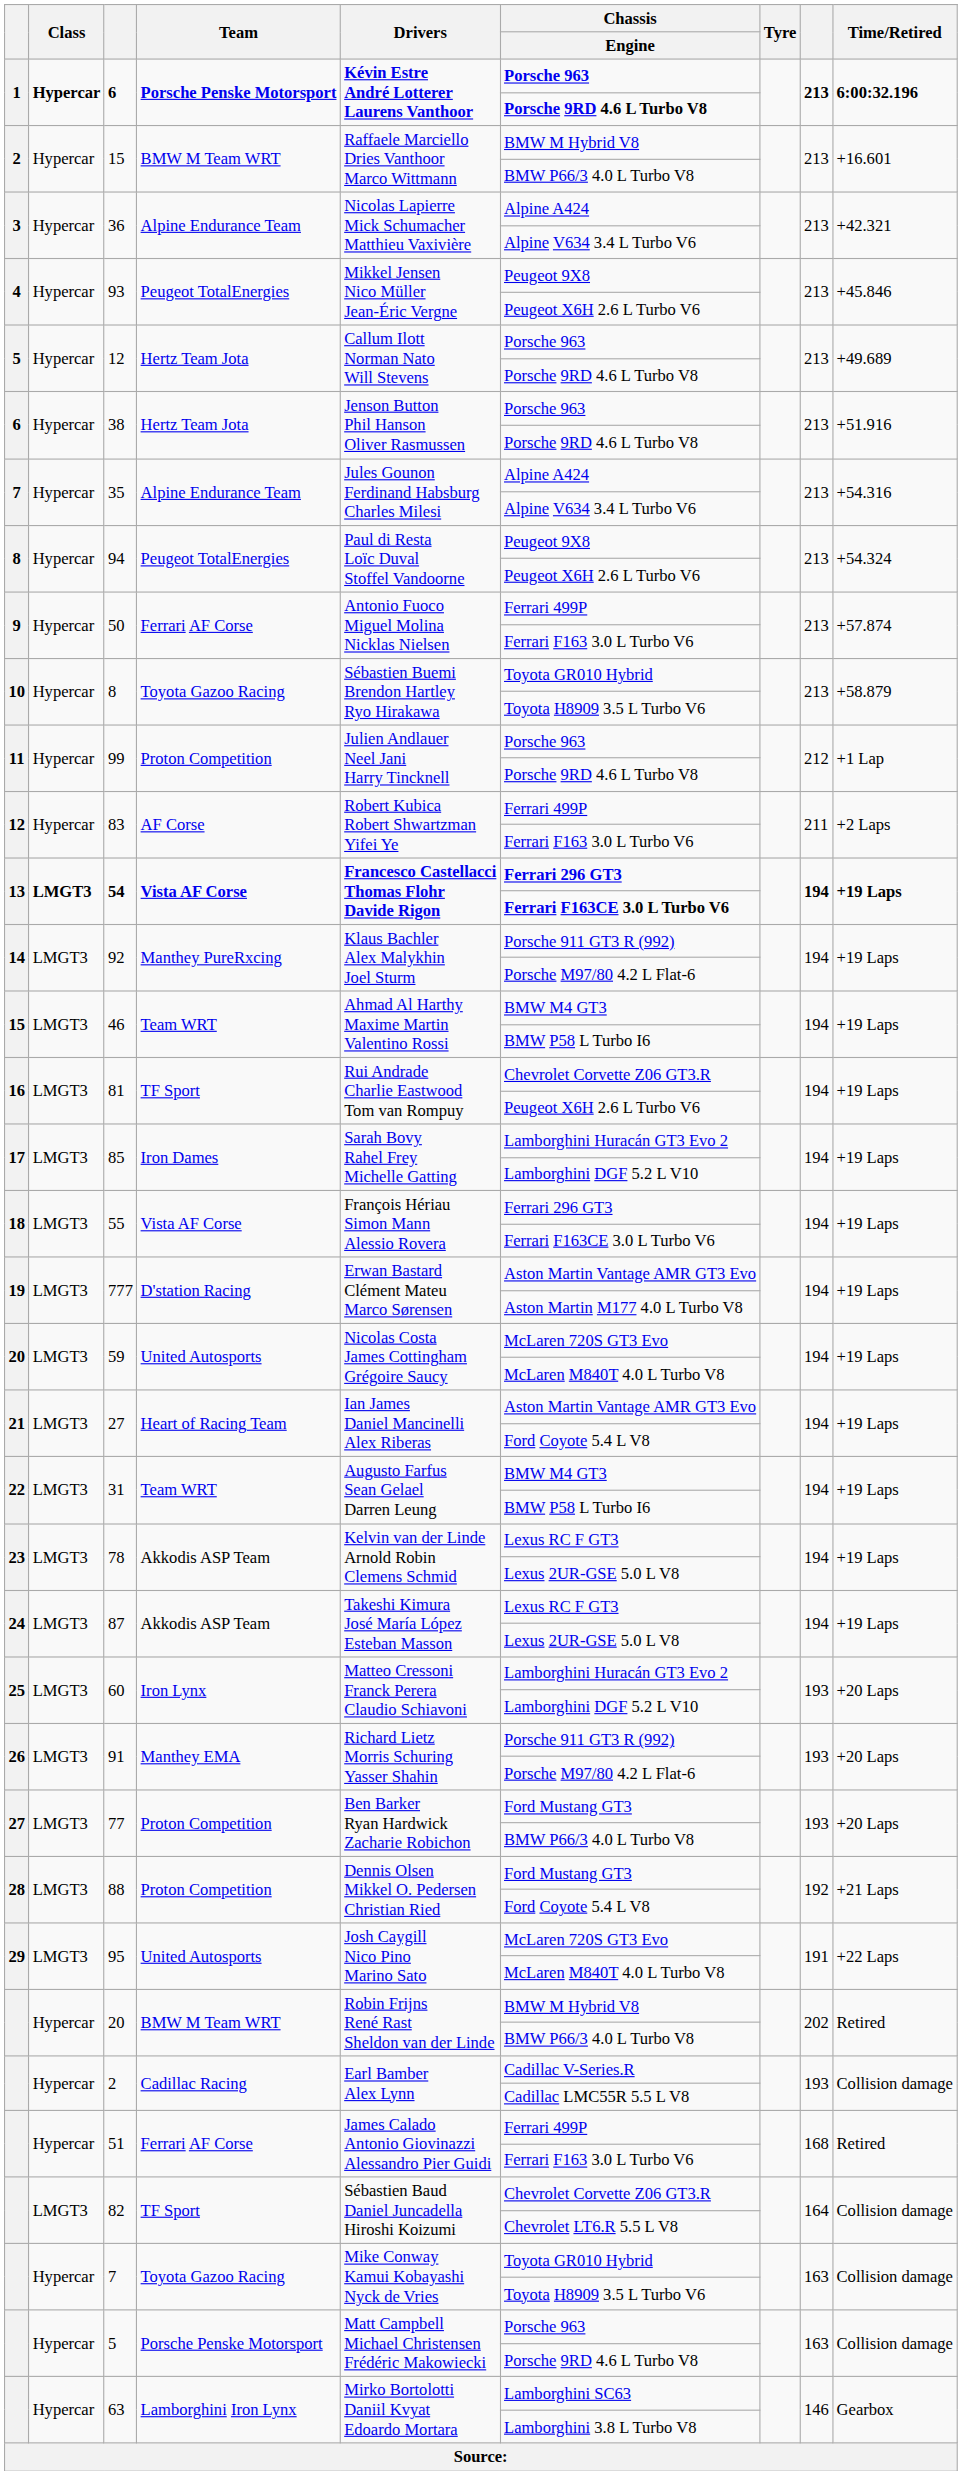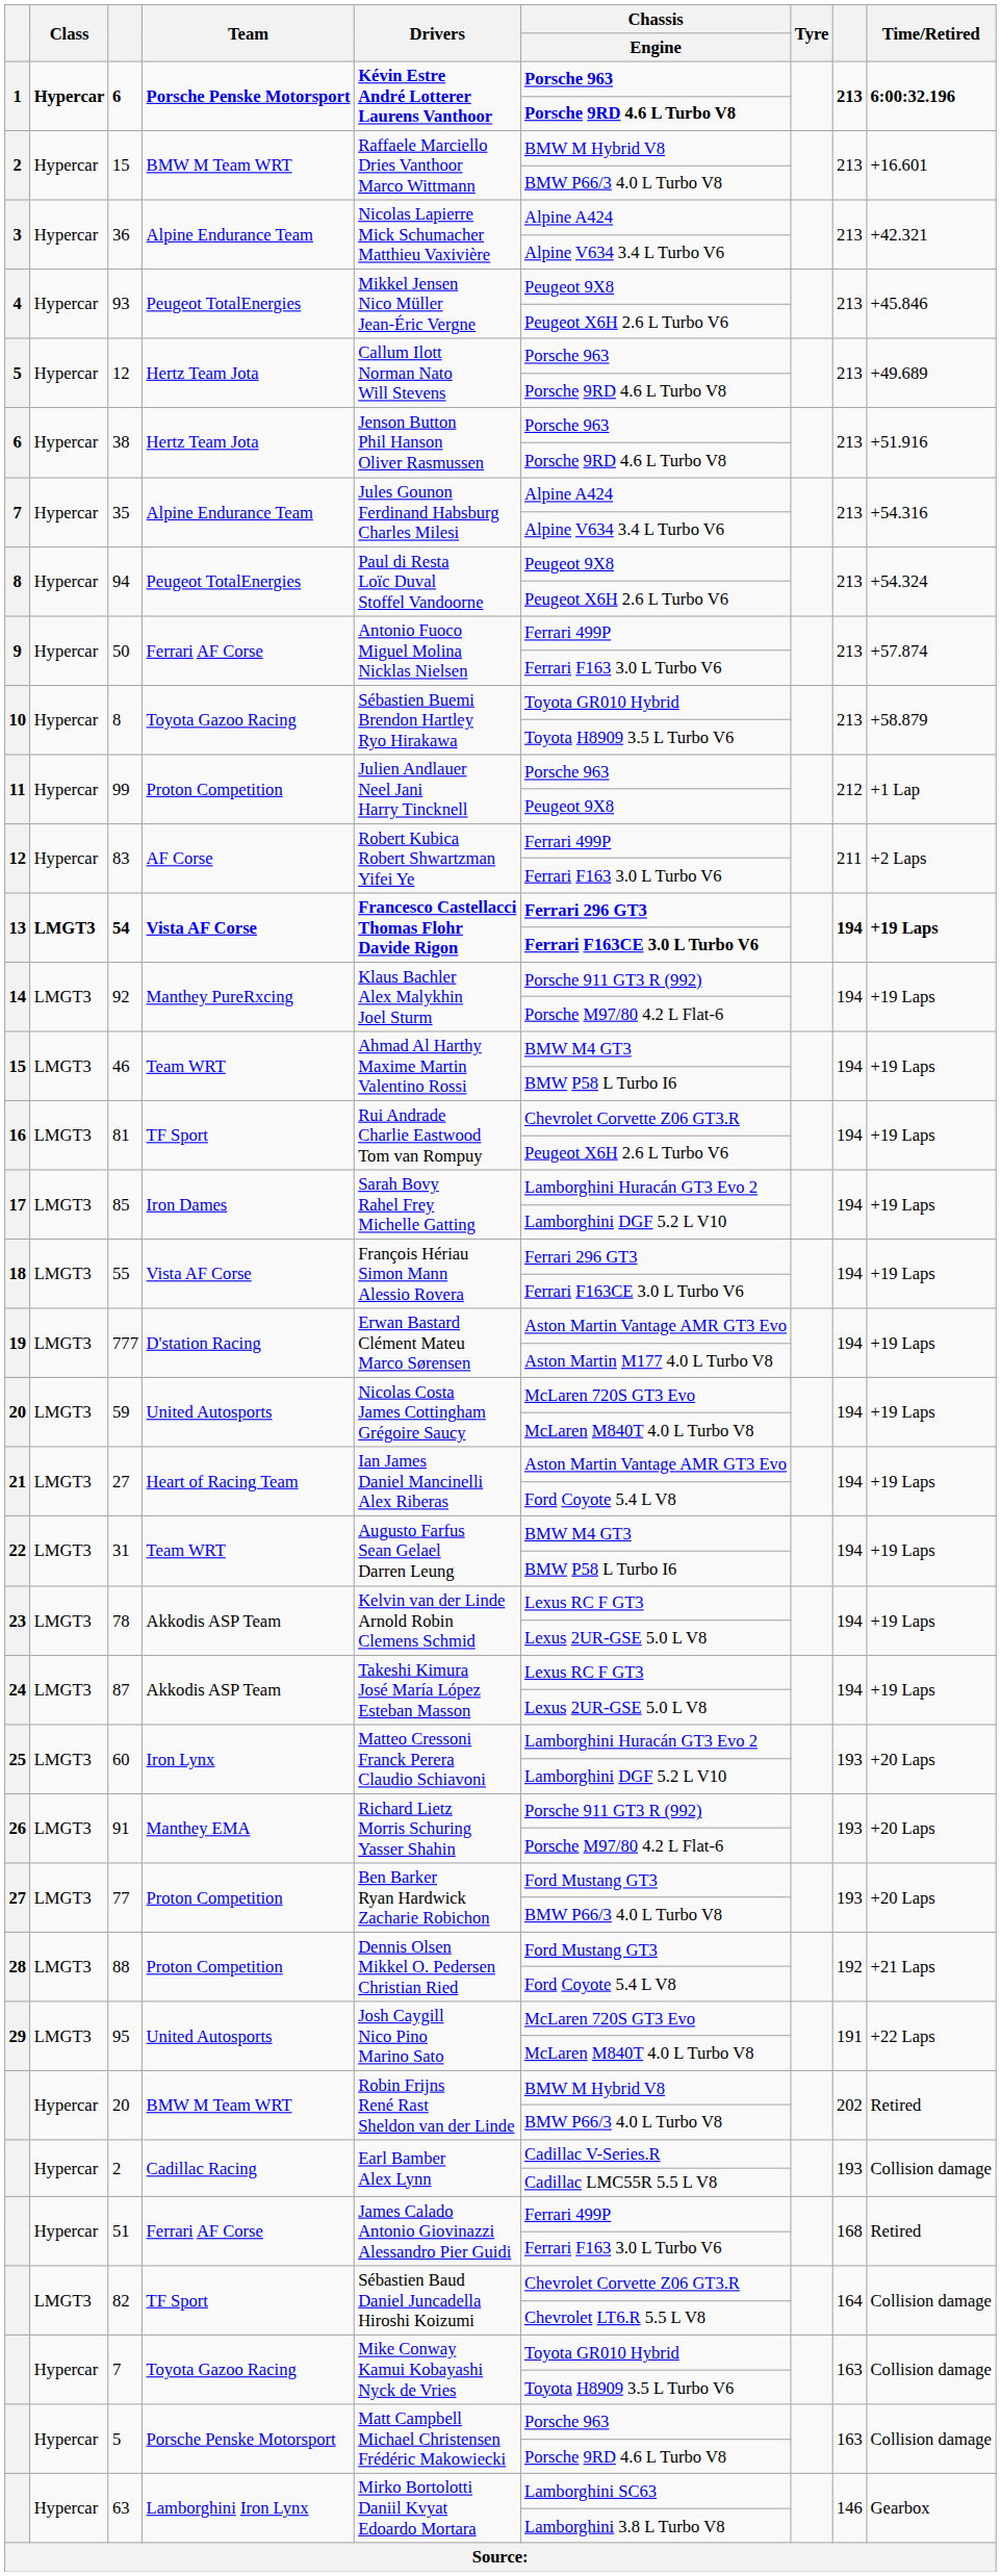row 24 | Chassis / Engine: Porsche 9RD 4.6 L Turbo V8 -> Peugeot 9X8
